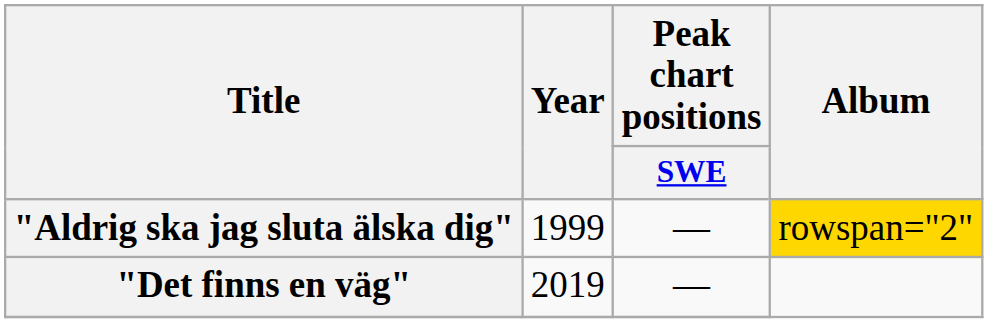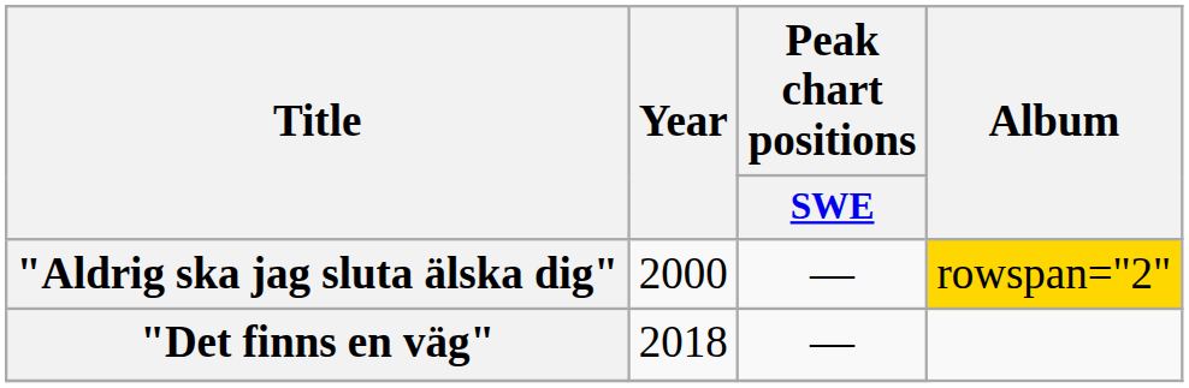"Aldrig ska jag sluta älska dig" | Year: 1999 -> 2000
"Det finns en väg" | Year: 2019 -> 2018
